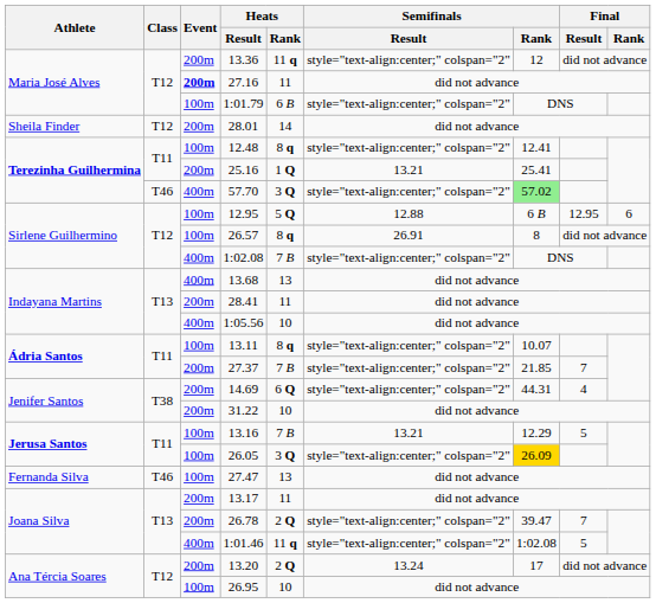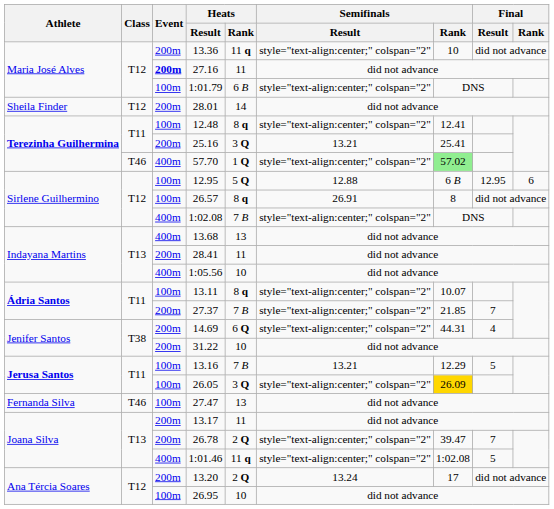13.36 | Semifinals / Rank: 12 -> 10
25.16 | Heats / Rank: 1 Q -> 3 Q
57.70 | Heats / Rank: 3 Q -> 1 Q
